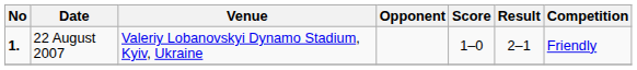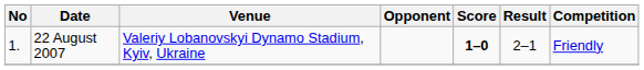22 August 2007 | No: bold -> normal
22 August 2007 | Score: normal -> bold
